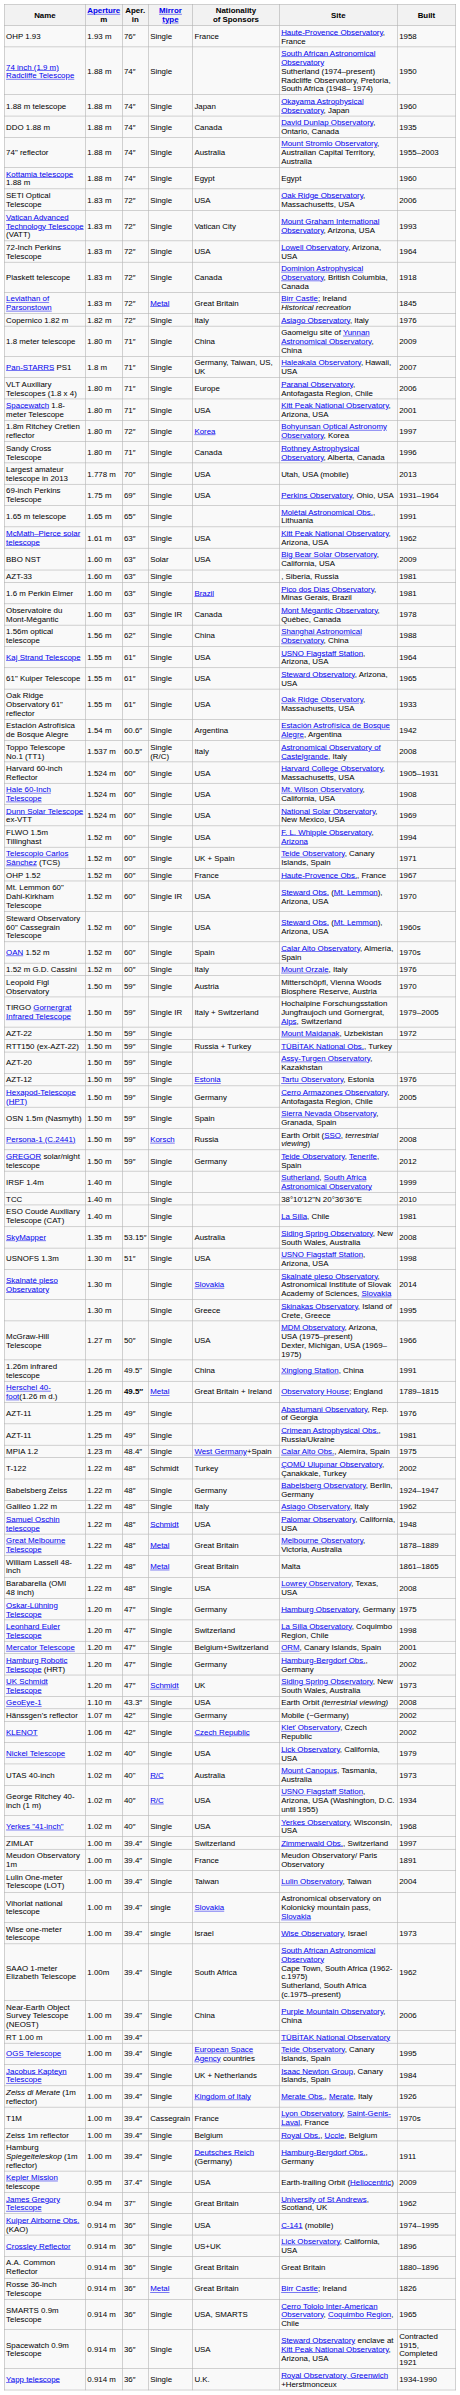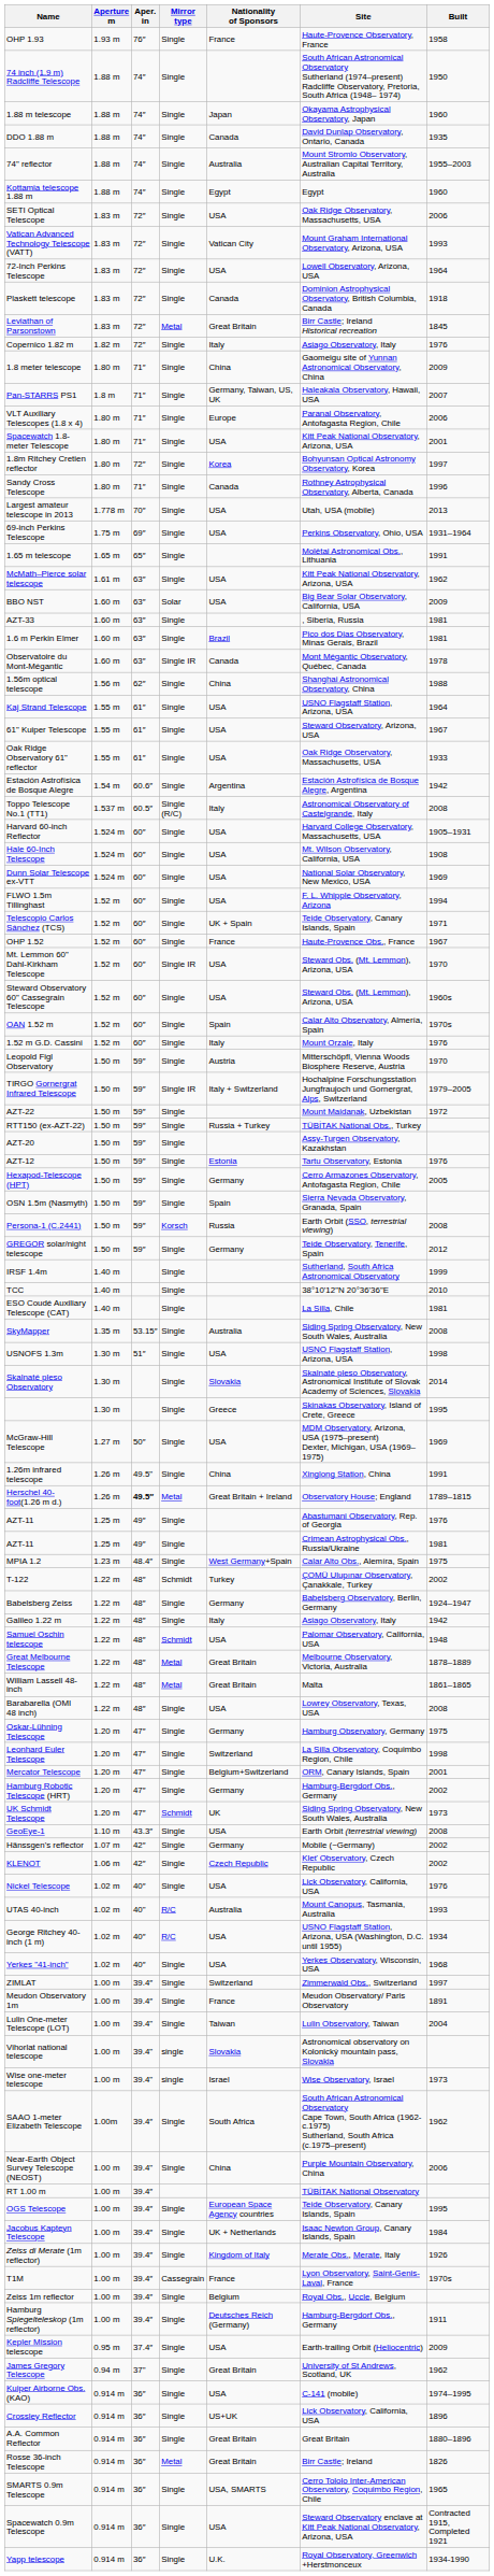61" Kuiper Telescope | Built: 1965 -> 1967
McGraw-Hill Telescope | Built: 1966 -> 1969
Galileo 1.22 m | Built: 1962 -> 1942
Nickel Telescope | Built: 1979 -> 1976
UTAS 40-inch | Built: 1973 -> 1993
